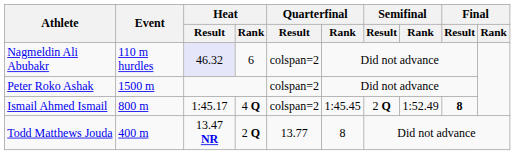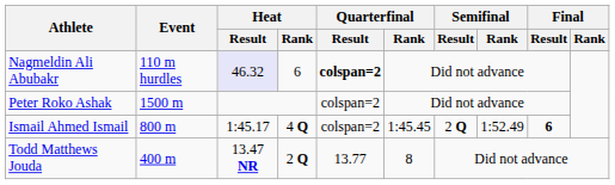Nagmeldin Ali Abubakr | Quarterfinal / Result: normal -> bold
Ismail Ahmed Ismail | Final / Result: 8 -> 6
